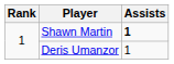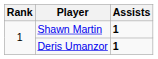Deris Umanzor | Assists: normal -> bold
